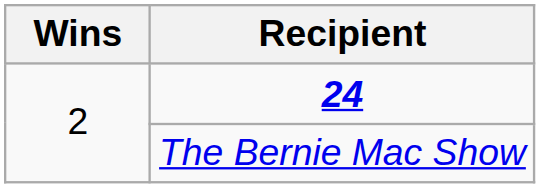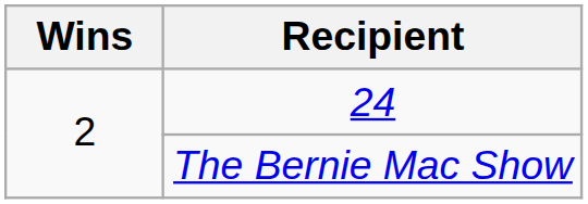24 | Recipient: bold -> normal
